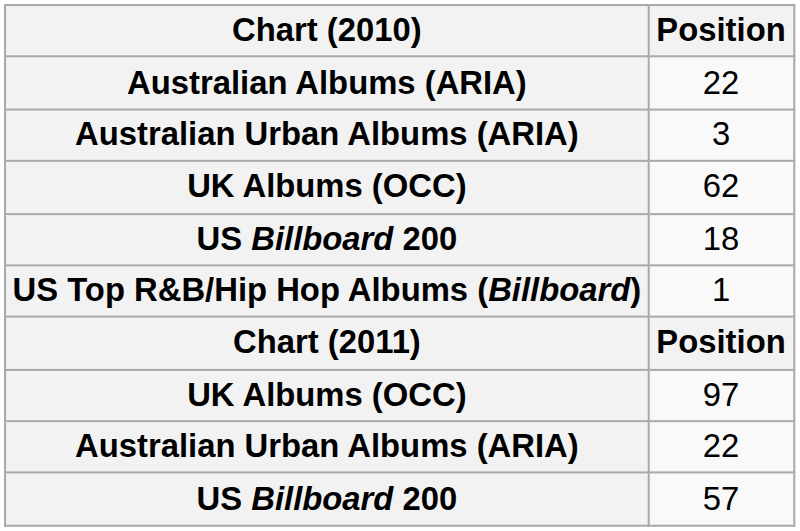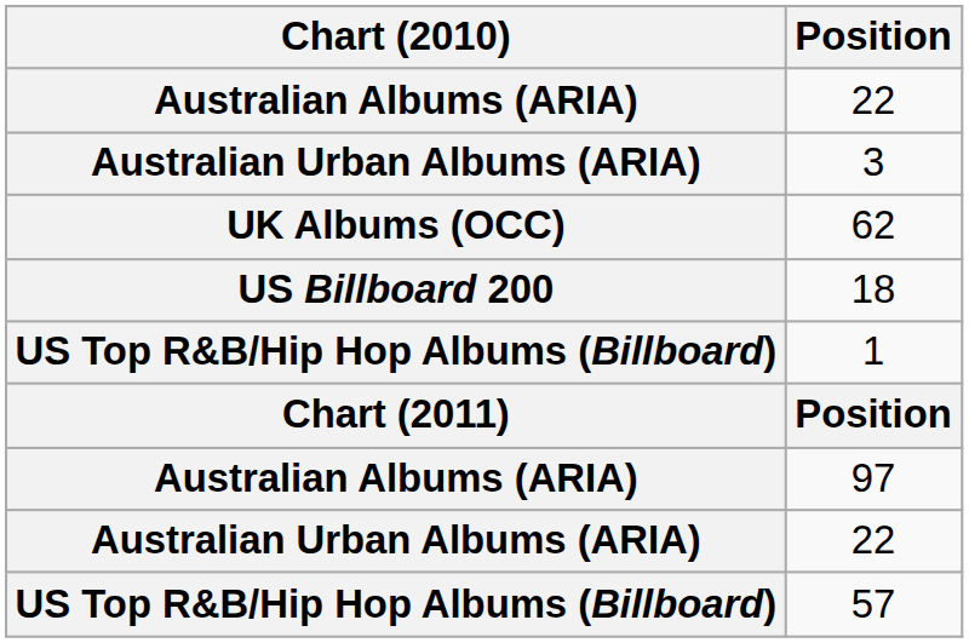row 8 | Chart (2010): UK Albums (OCC) -> Australian Albums (ARIA)
row 10 | Chart (2010): US Billboard 200 -> US Top R&B/Hip Hop Albums (Billboard)
